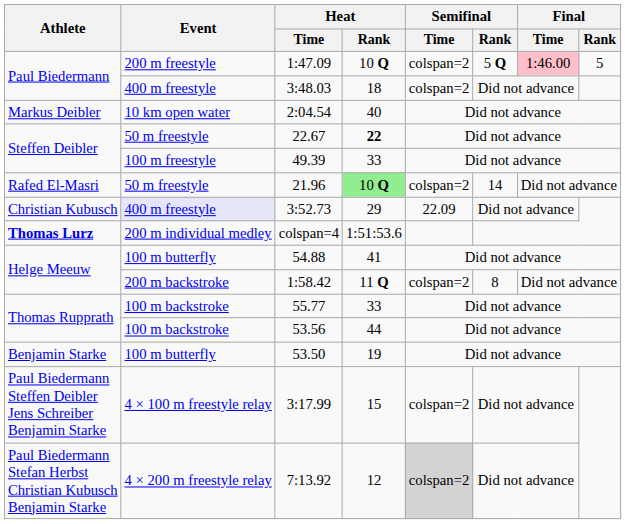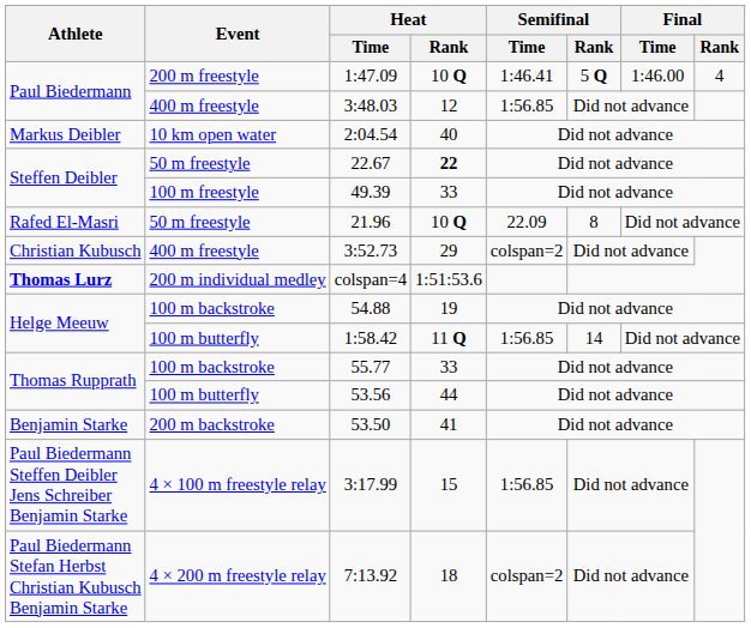1:47.09 | Semifinal / Time: colspan=2 -> 1:46.41
1:47.09 | Final / Time: pink background -> no background
1:47.09 | Final / Rank: 5 -> 4
3:48.03 | Heat / Rank: 18 -> 12
3:48.03 | Semifinal / Time: colspan=2 -> 1:56.85
21.96 | Heat / Rank: lightgreen background -> no background
21.96 | Semifinal / Time: colspan=2 -> 22.09
21.96 | Semifinal / Rank: 14 -> 8
3:52.73 | Event: lavender background -> no background
3:52.73 | Semifinal / Time: 22.09 -> colspan=2
54.88 | Event: 100 m butterfly -> 100 m backstroke
54.88 | Heat / Rank: 41 -> 19
1:58.42 | Event: 200 m backstroke -> 100 m butterfly
1:58.42 | Semifinal / Time: colspan=2 -> 1:56.85
1:58.42 | Semifinal / Rank: 8 -> 14
53.56 | Event: 100 m backstroke -> 100 m butterfly
53.50 | Event: 100 m butterfly -> 200 m backstroke
53.50 | Heat / Rank: 19 -> 41
3:17.99 | Semifinal / Time: colspan=2 -> 1:56.85
7:13.92 | Heat / Rank: 12 -> 18
7:13.92 | Semifinal / Time: lightgrey background -> no background
